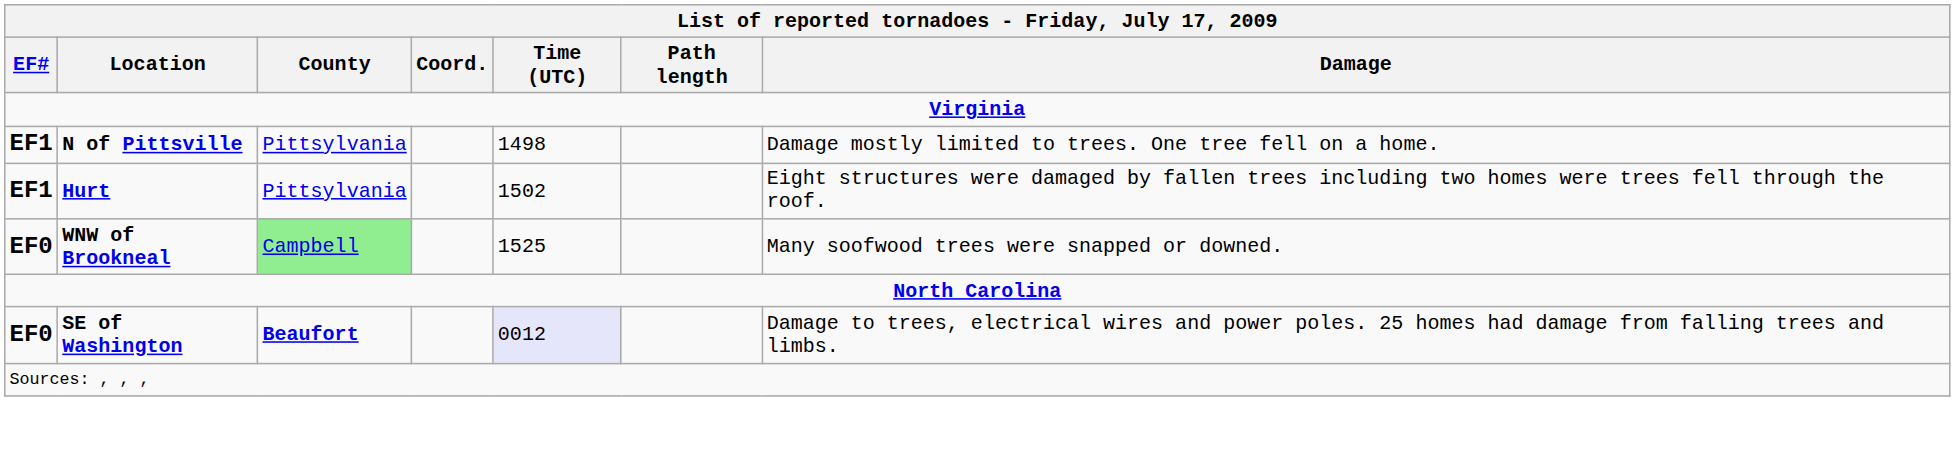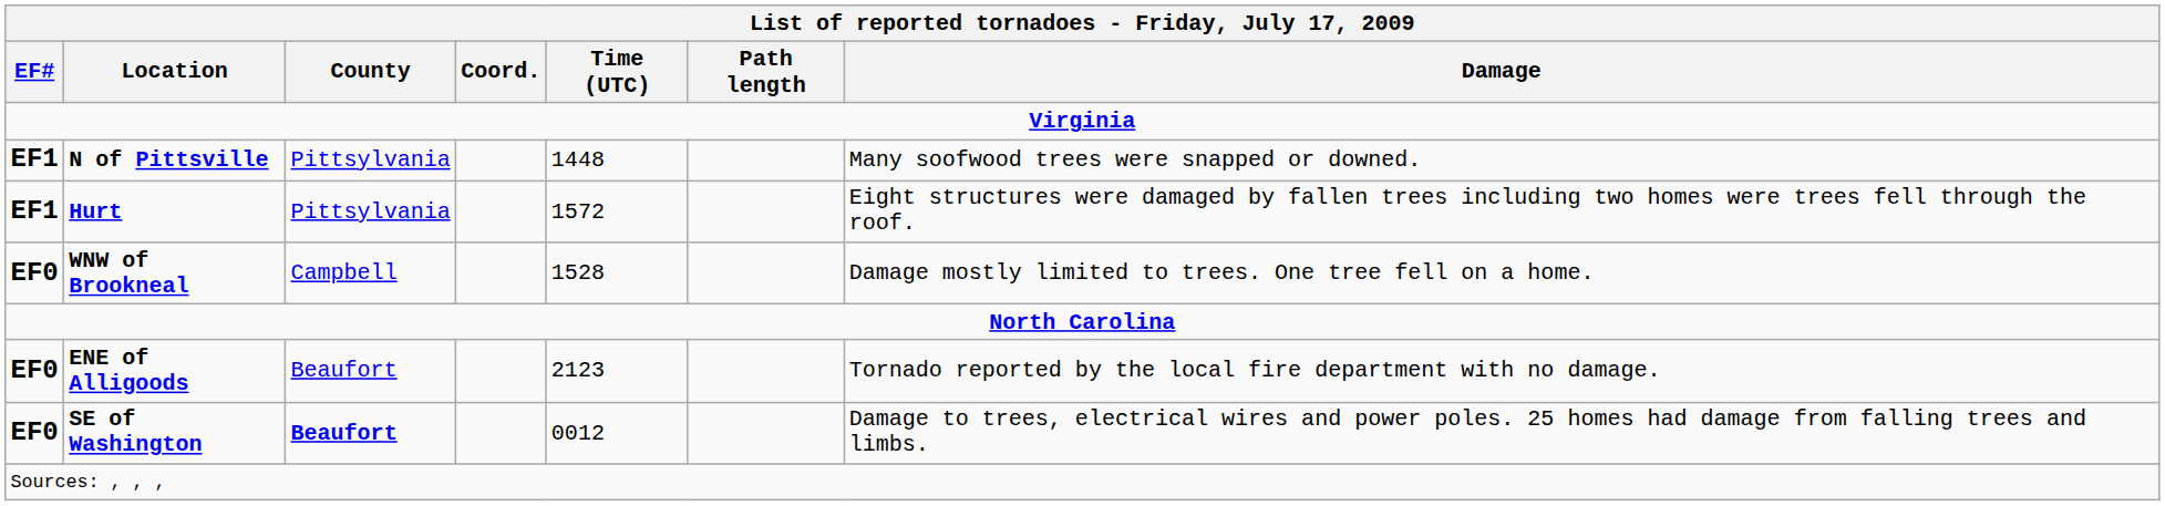N of Pittsville | Time (UTC): 1498 -> 1448
N of Pittsville | Damage: Damage mostly limited to trees. One tree fell on a home. -> Many soofwood trees were snapped or downed.
Hurt | Time (UTC): 1502 -> 1572
WNW of Brookneal | County: lightgreen background -> no background
WNW of Brookneal | Time (UTC): 1525 -> 1528
WNW of Brookneal | Damage: Many soofwood trees were snapped or downed. -> Damage mostly limited to trees. One tree fell on a home.
+ row: EF0 | ENE of Alligoods | Beaufort | 2123 | Tornado reported by the local fire department with no damage.
SE of Washington | Time (UTC): lavender background -> no background
